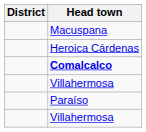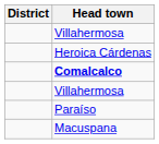row 2 | Head town: Macuspana -> Villahermosa
row 7 | Head town: Villahermosa -> Macuspana
